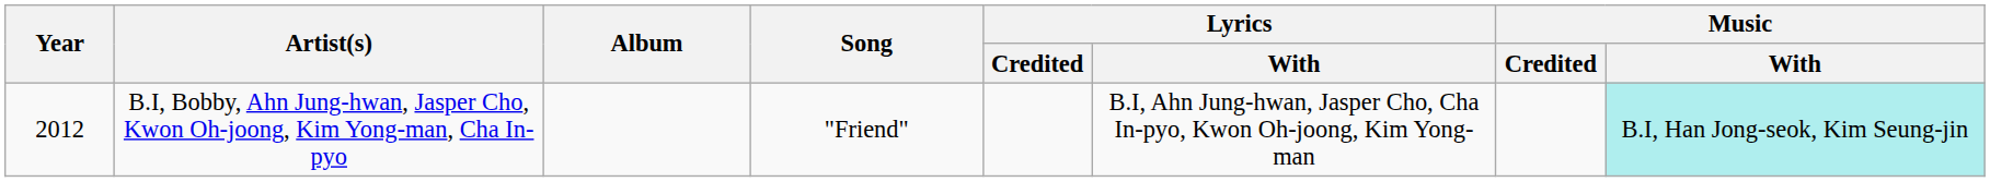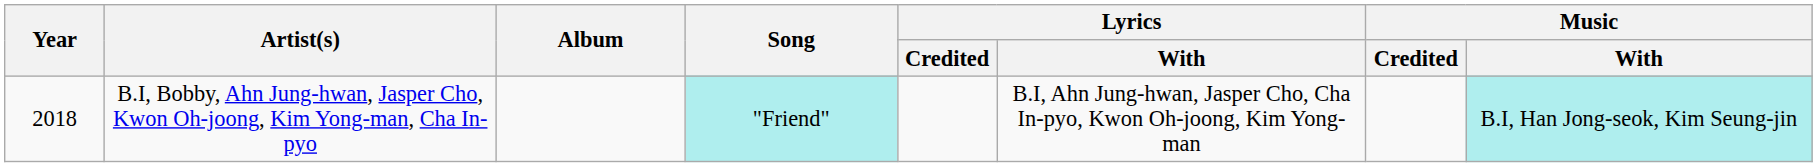row 3 | Year: 2012 -> 2018
row 3 | Song: no background -> paleturquoise background
